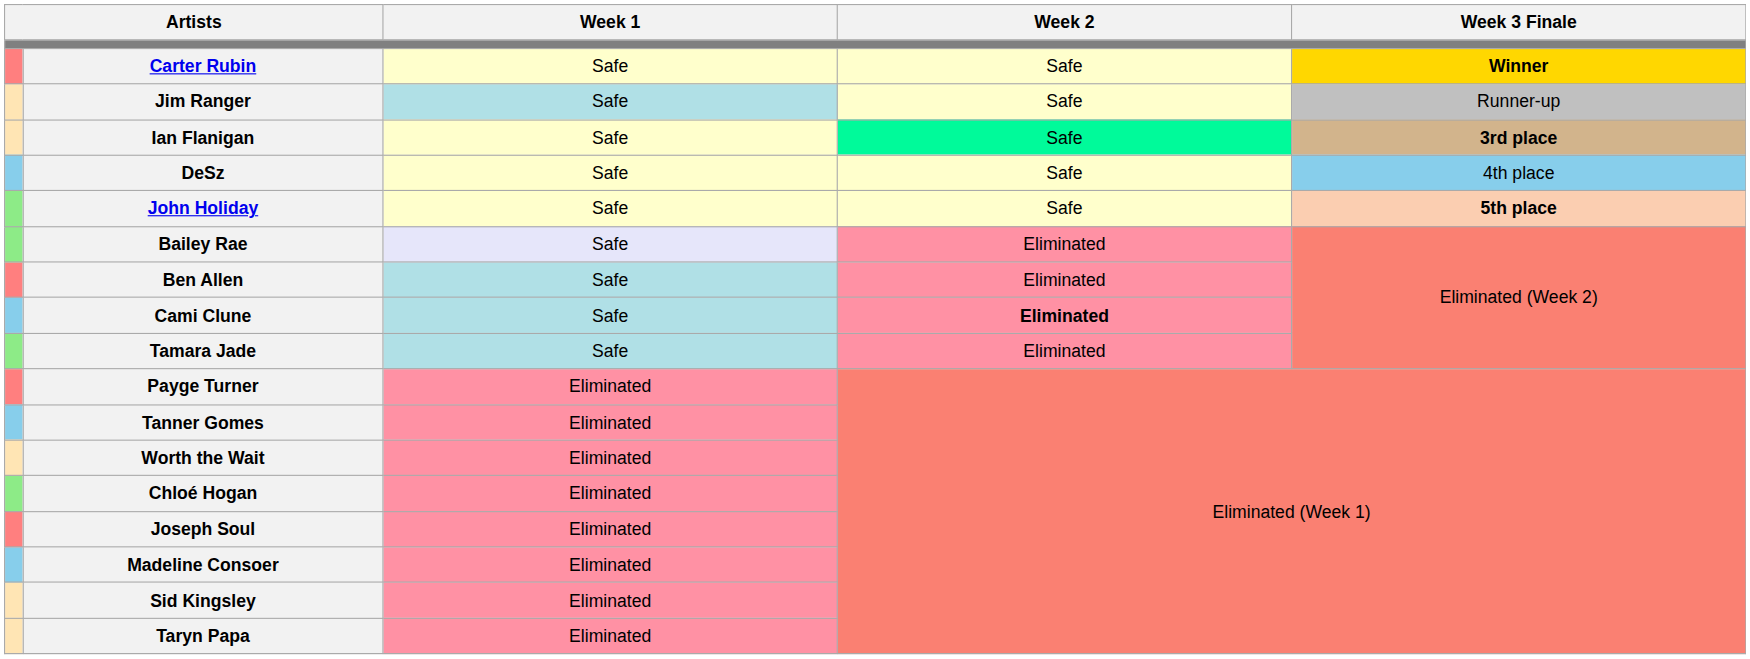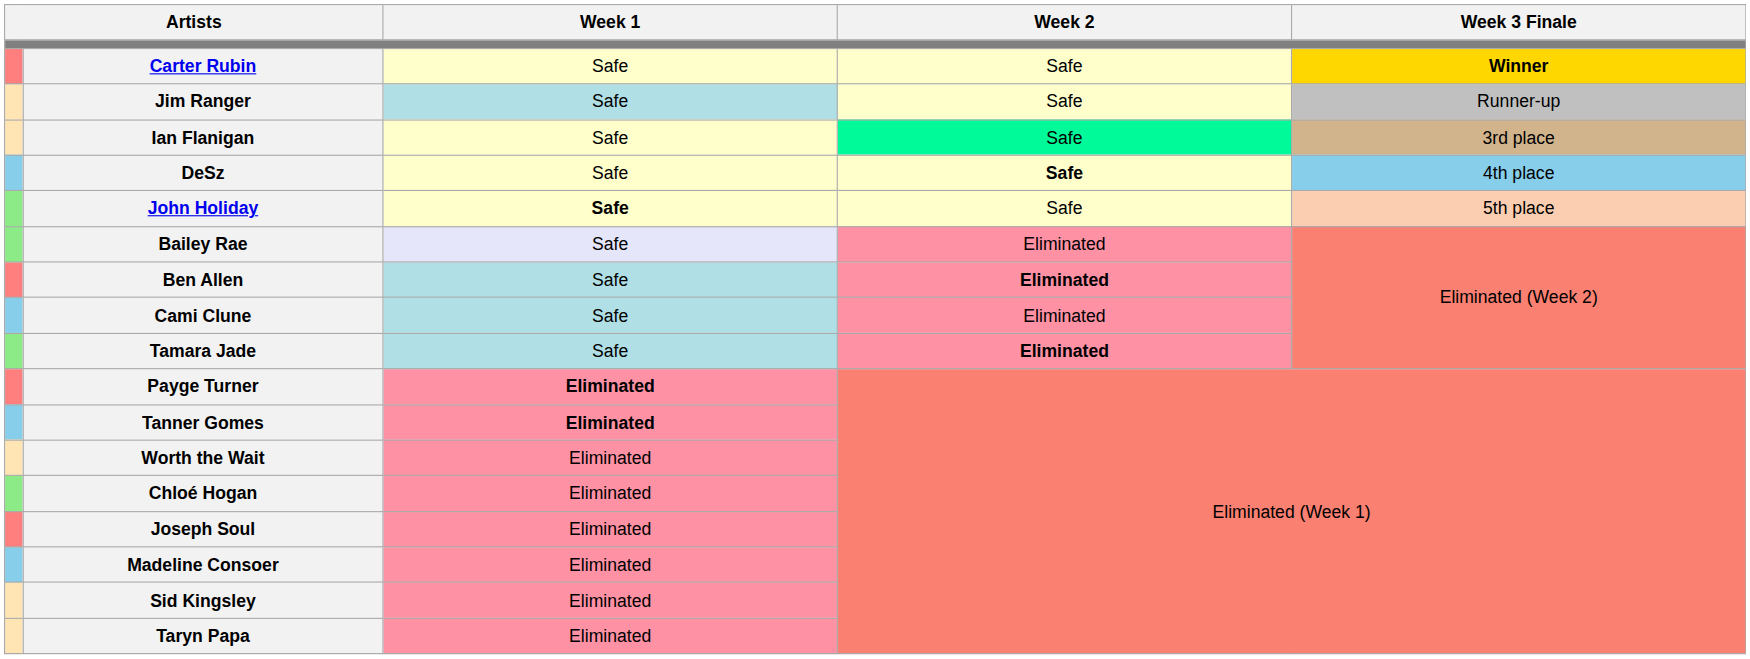Ian Flanigan | Week 3 Finale: bold -> normal
DeSz | Week 2: normal -> bold
John Holiday | Week 1: normal -> bold
John Holiday | Week 3 Finale: bold -> normal
Ben Allen | Week 2: normal -> bold
Cami Clune | Week 2: bold -> normal
Tamara Jade | Week 2: normal -> bold
Payge Turner | Week 1: normal -> bold
Tanner Gomes | Week 1: normal -> bold
